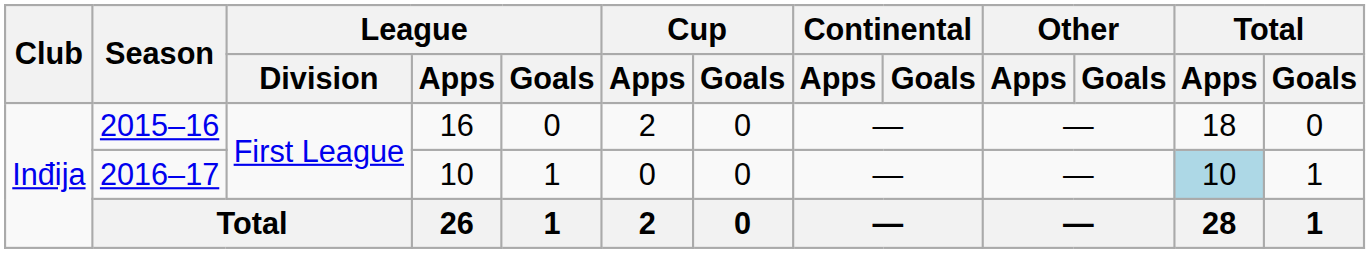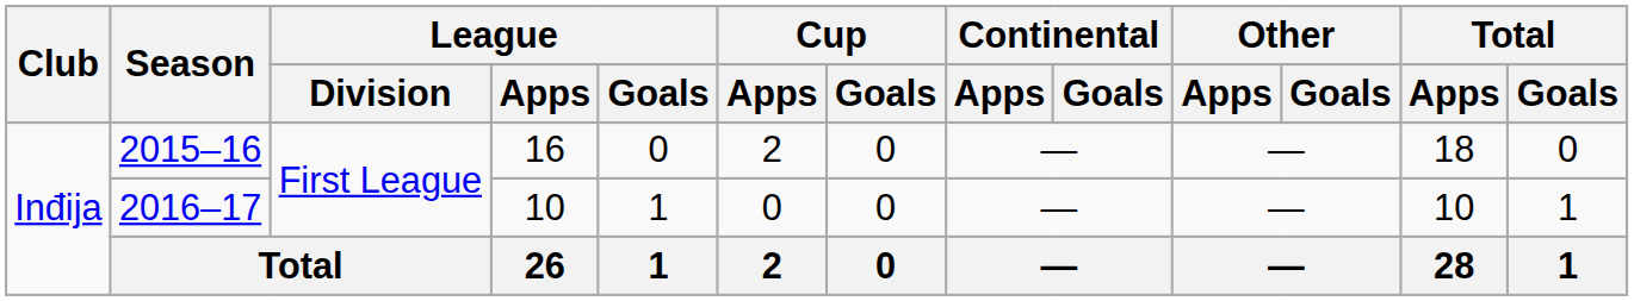2016–17 | Total / Apps: lightblue background -> no background
